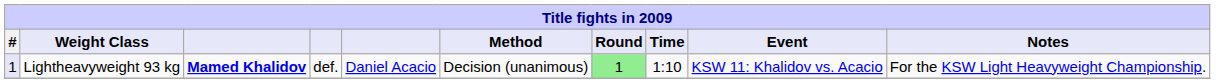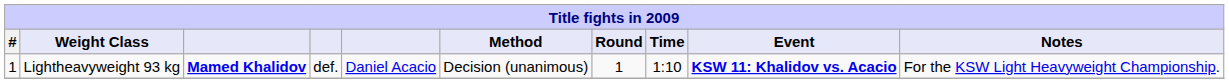Lightheavyweight 93 kg | #: lavender background -> no background
Lightheavyweight 93 kg | Round: lightgreen background -> no background
Lightheavyweight 93 kg | Event: normal -> bold
